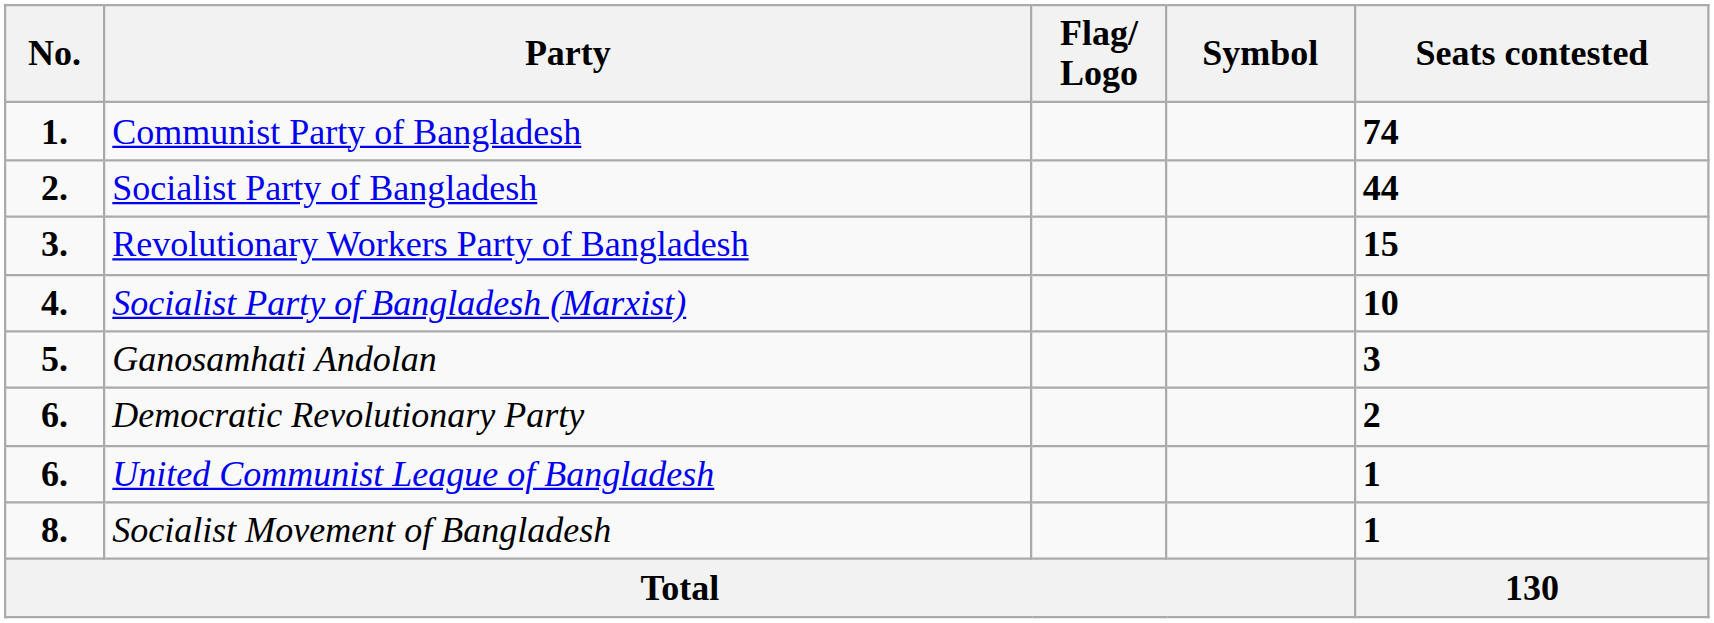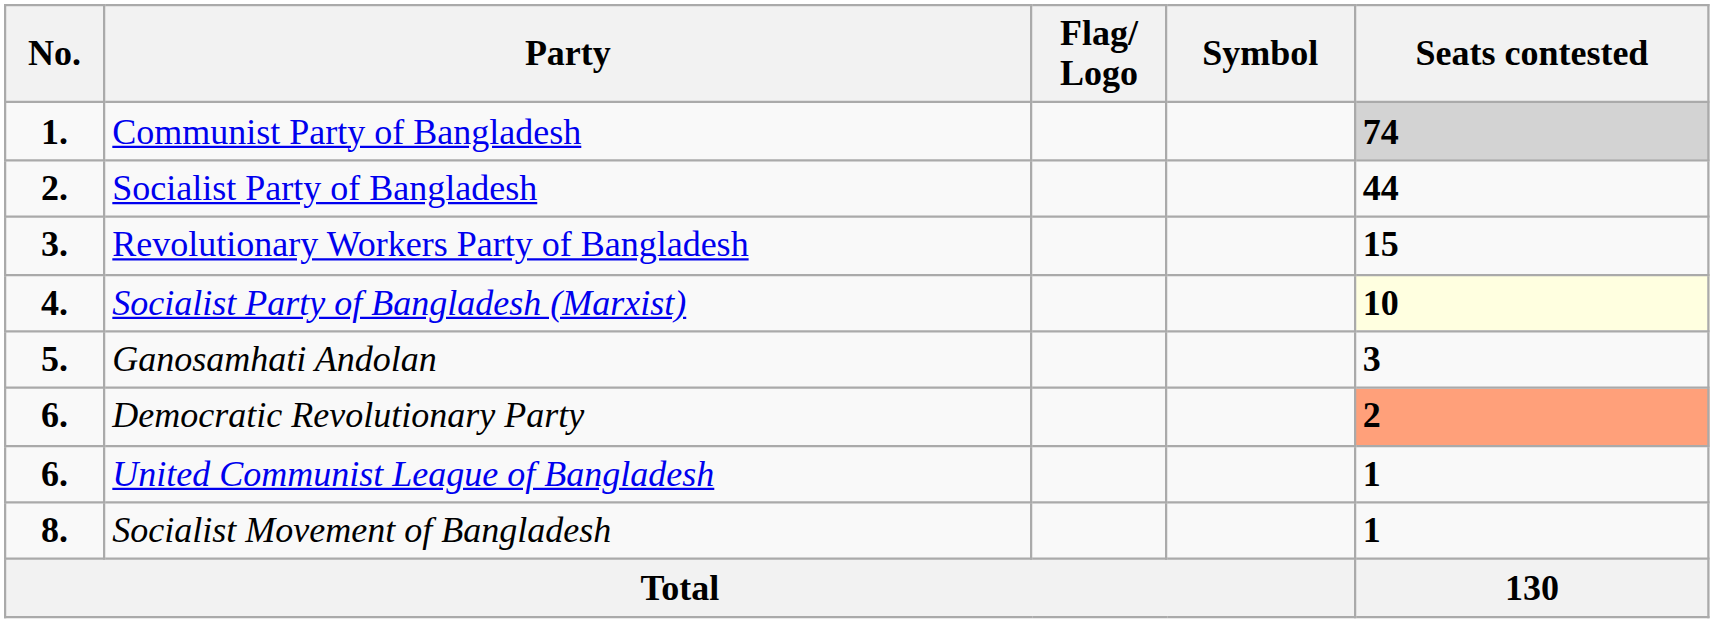Communist Party of Bangladesh | Seats contested: no background -> lightgrey background
Socialist Party of Bangladesh (Marxist) | Seats contested: no background -> lightyellow background
Democratic Revolutionary Party | Seats contested: no background -> lightsalmon background
